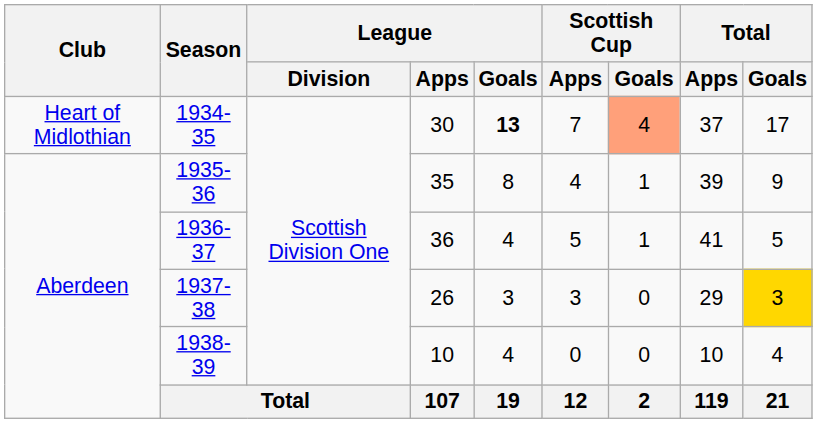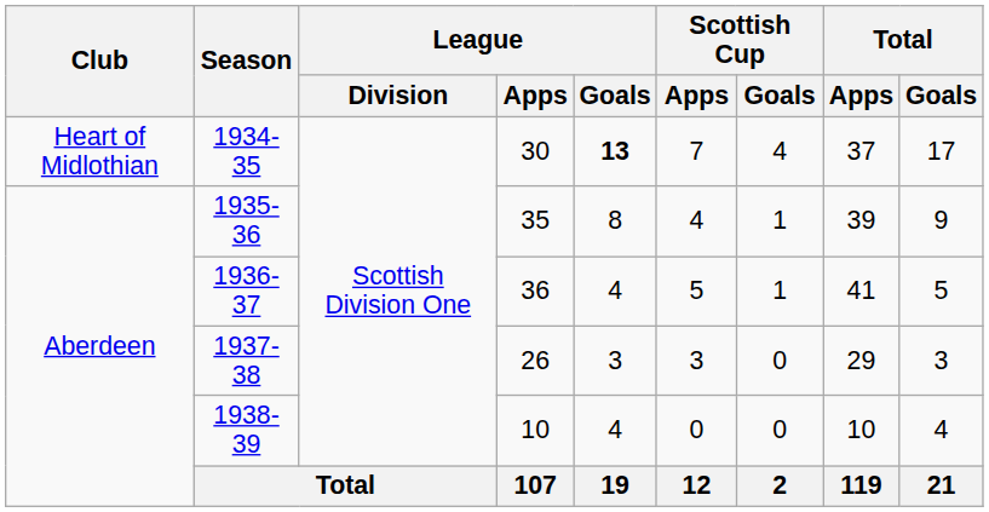1934-35 | Scottish Cup / Goals: lightsalmon background -> no background
1937-38 | Total / Goals: gold background -> no background
